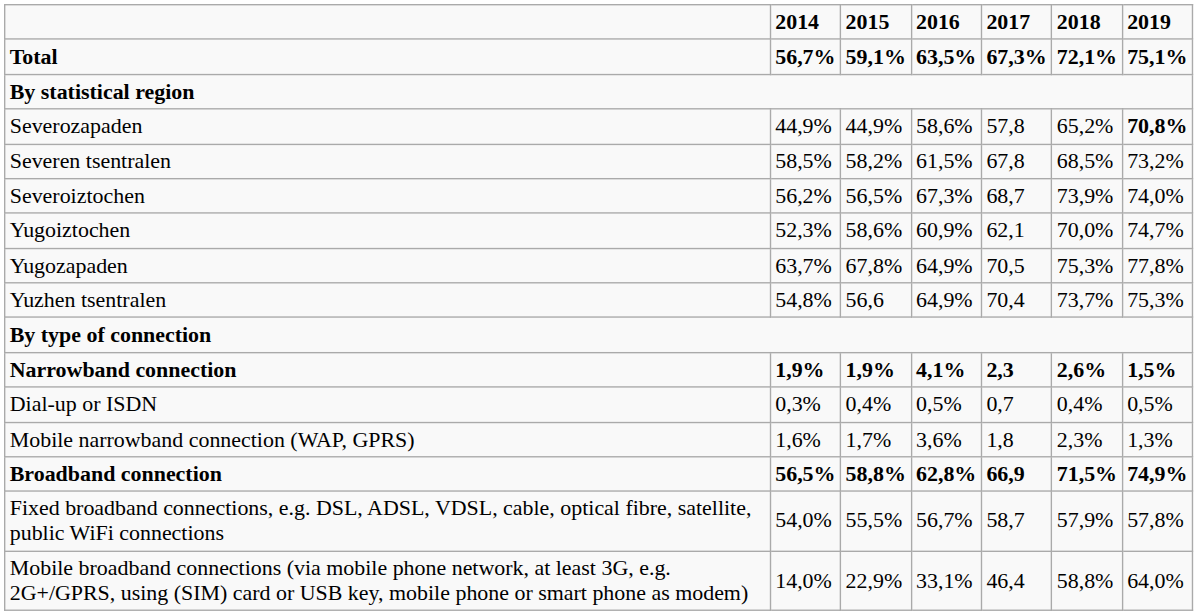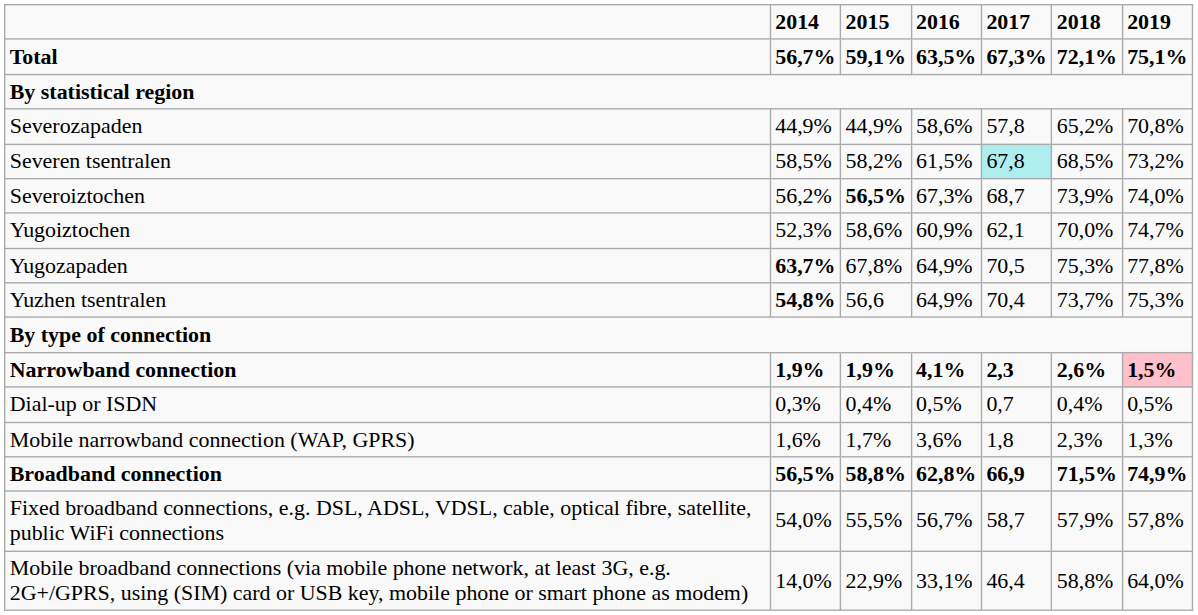Severozapaden | 2019: bold -> normal
Severen tsentralen | 2017: no background -> paleturquoise background
Severoiztochen | 2015: normal -> bold
Yugozapaden | 2014: normal -> bold
Yuzhen tsentralen | 2014: normal -> bold
Narrowband connection | 2019: no background -> pink background
